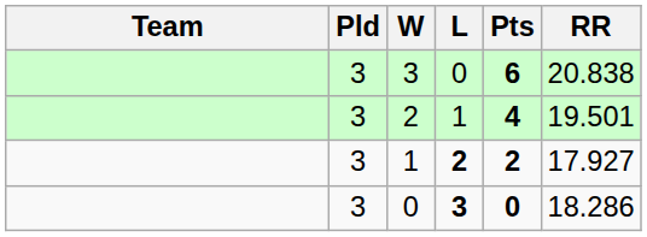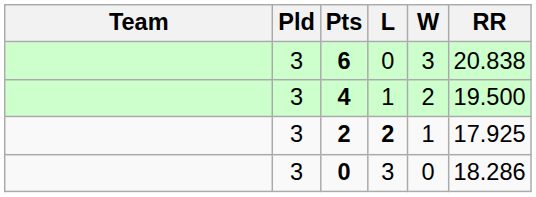columns swapped: W <-> Pts
row 3 | RR: 19.501 -> 19.500
row 4 | RR: 17.927 -> 17.925
row 5 | L: bold -> normal
